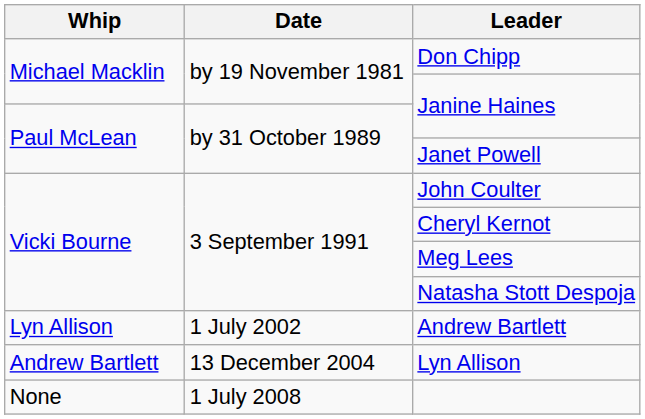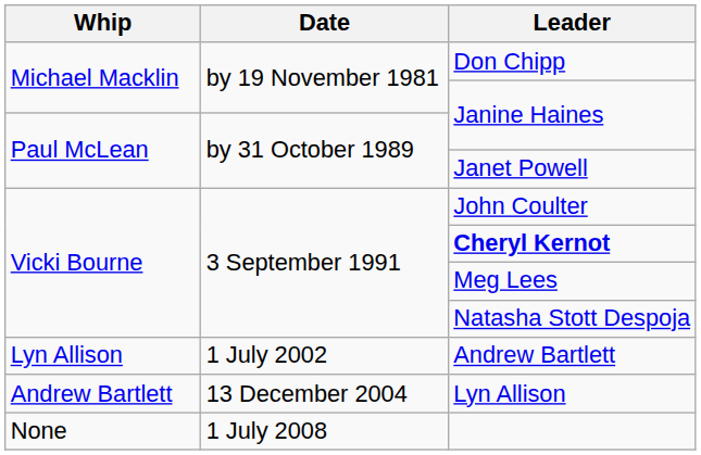Cheryl Kernot | Leader: normal -> bold
